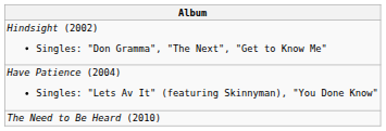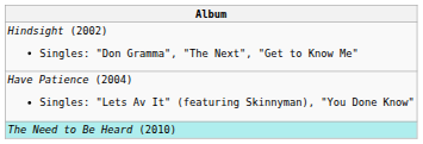row 4 | column 1: no background -> paleturquoise background
